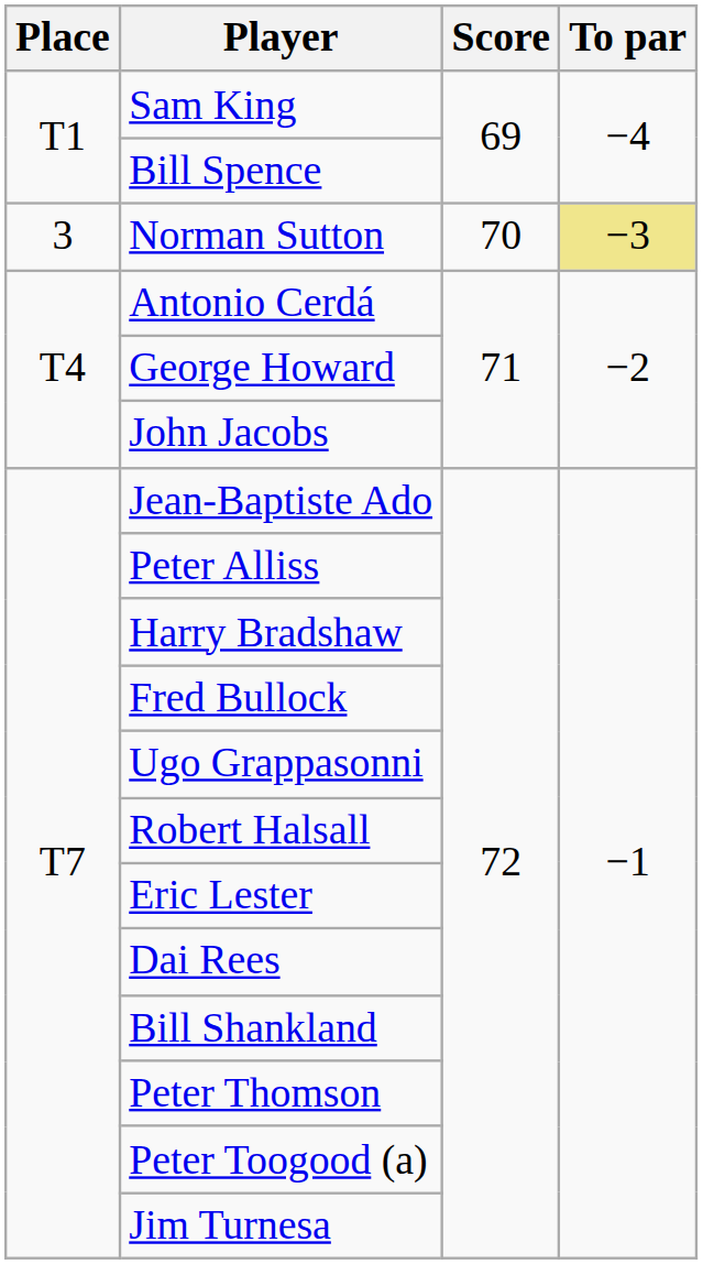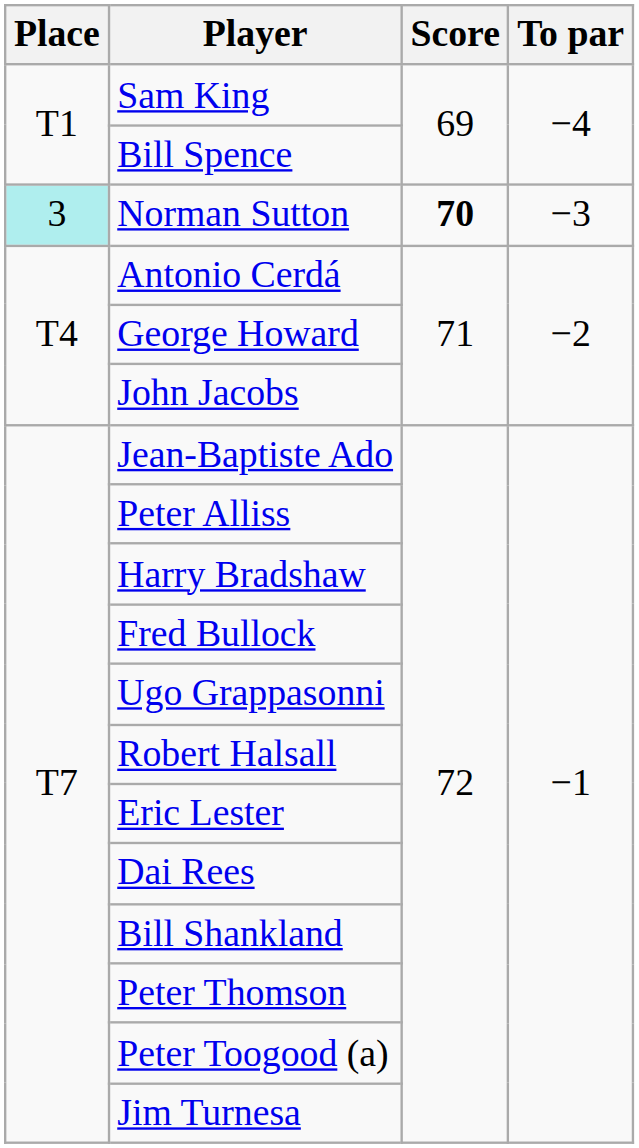Norman Sutton | Place: no background -> paleturquoise background
Norman Sutton | Score: normal -> bold
Norman Sutton | To par: khaki background -> no background
